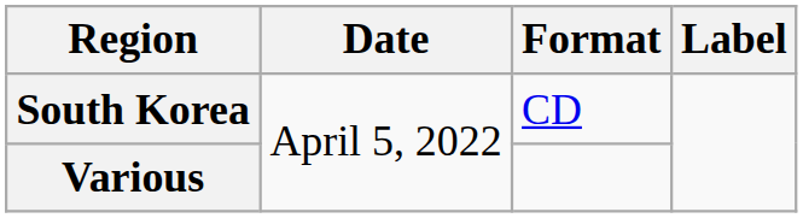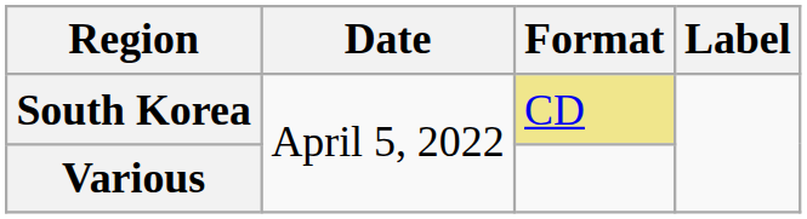South Korea | Format: no background -> khaki background
